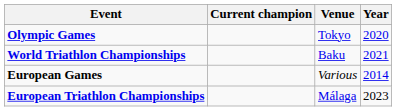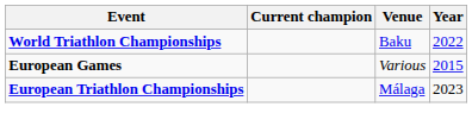- row: Olympic Games | Tokyo | 2020
World Triathlon Championships | Year: 2021 -> 2022
European Games | Year: 2014 -> 2015
